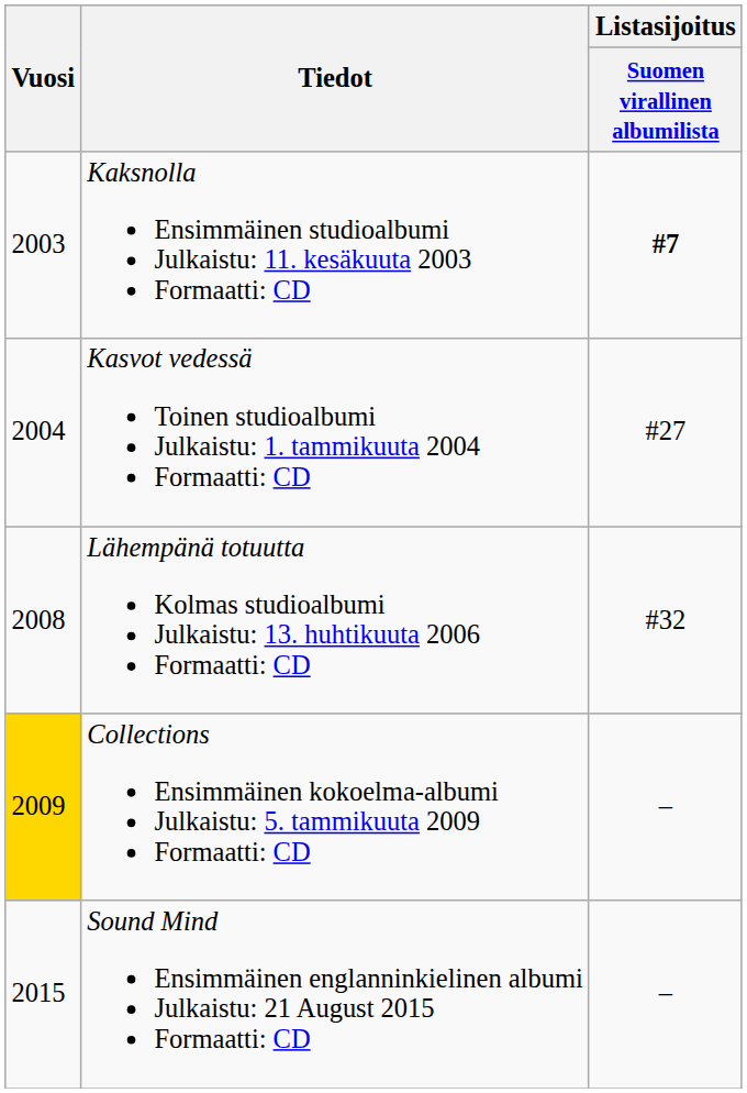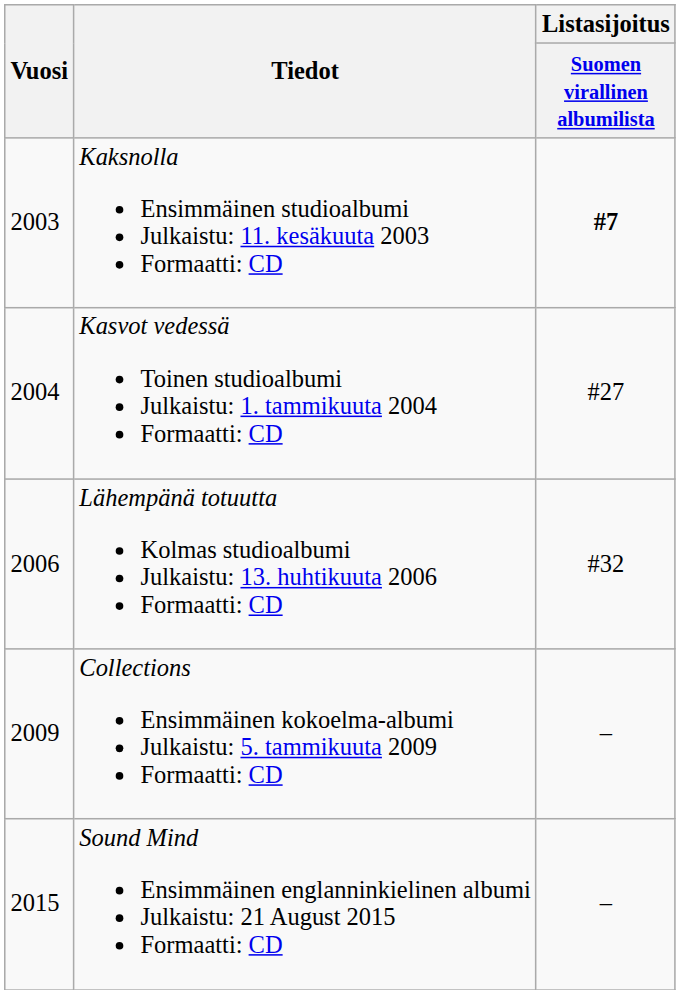row 5 | Vuosi: 2008 -> 2006
row 6 | Vuosi: gold background -> no background
